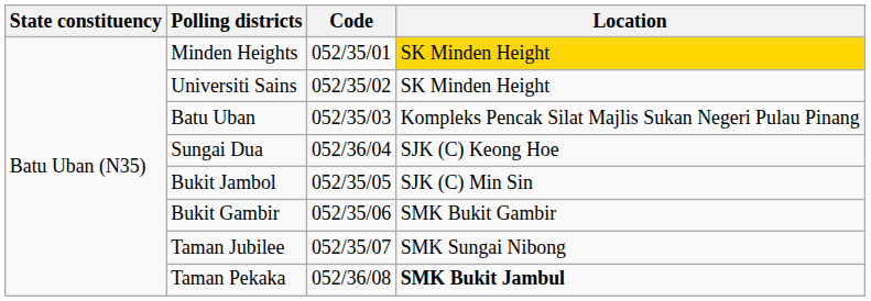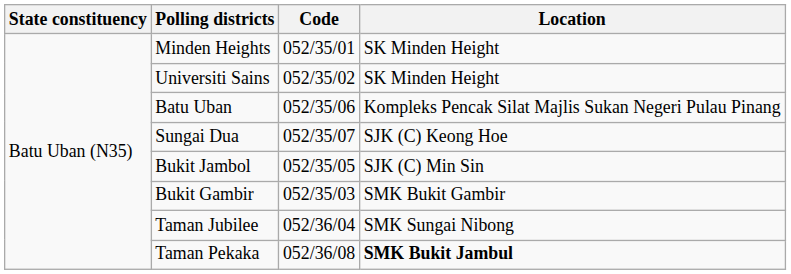Minden Heights | Location: gold background -> no background
Batu Uban | Code: 052/35/03 -> 052/35/06
Sungai Dua | Code: 052/36/04 -> 052/35/07
Bukit Gambir | Code: 052/35/06 -> 052/35/03
Taman Jubilee | Code: 052/35/07 -> 052/36/04
